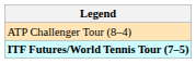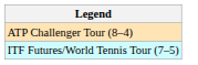row 3 | column 1: bold -> normal
